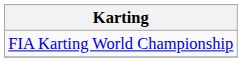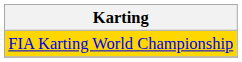row 2 | column 1: no background -> gold background
